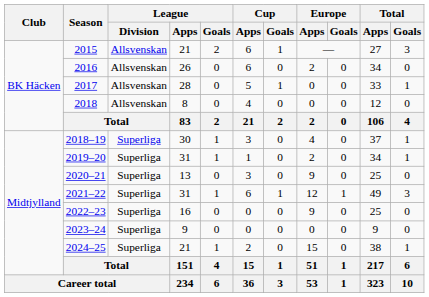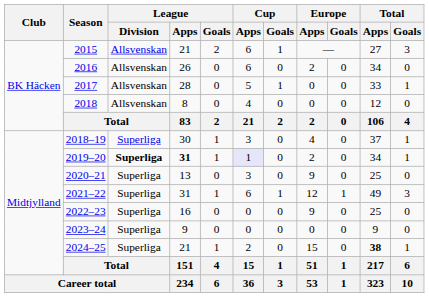2019–20 | League / Division: normal -> bold
2019–20 | League / Apps: normal -> bold
2019–20 | Cup / Apps: no background -> lavender background
2024–25 | Total / Apps: normal -> bold
